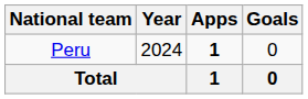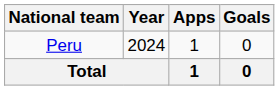Peru | Apps: bold -> normal
